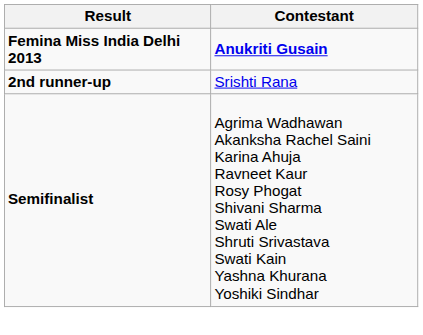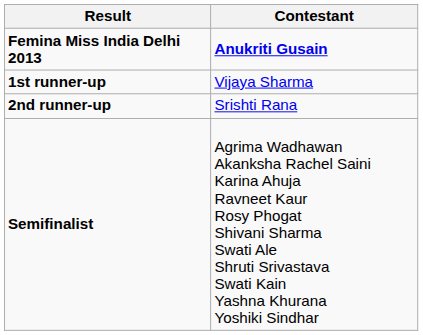+ row: 1st runner-up | Vijaya Sharma
